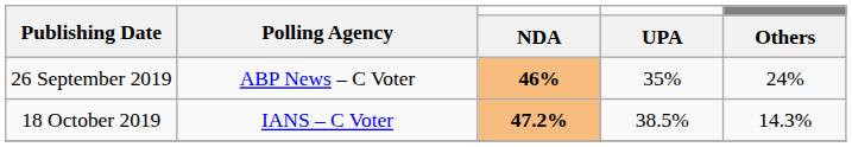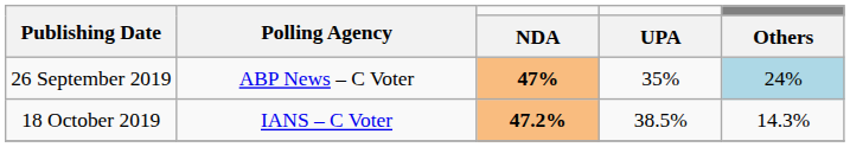26 September 2019 | NDA: 46% -> 47%
26 September 2019 | Others: no background -> lightblue background
